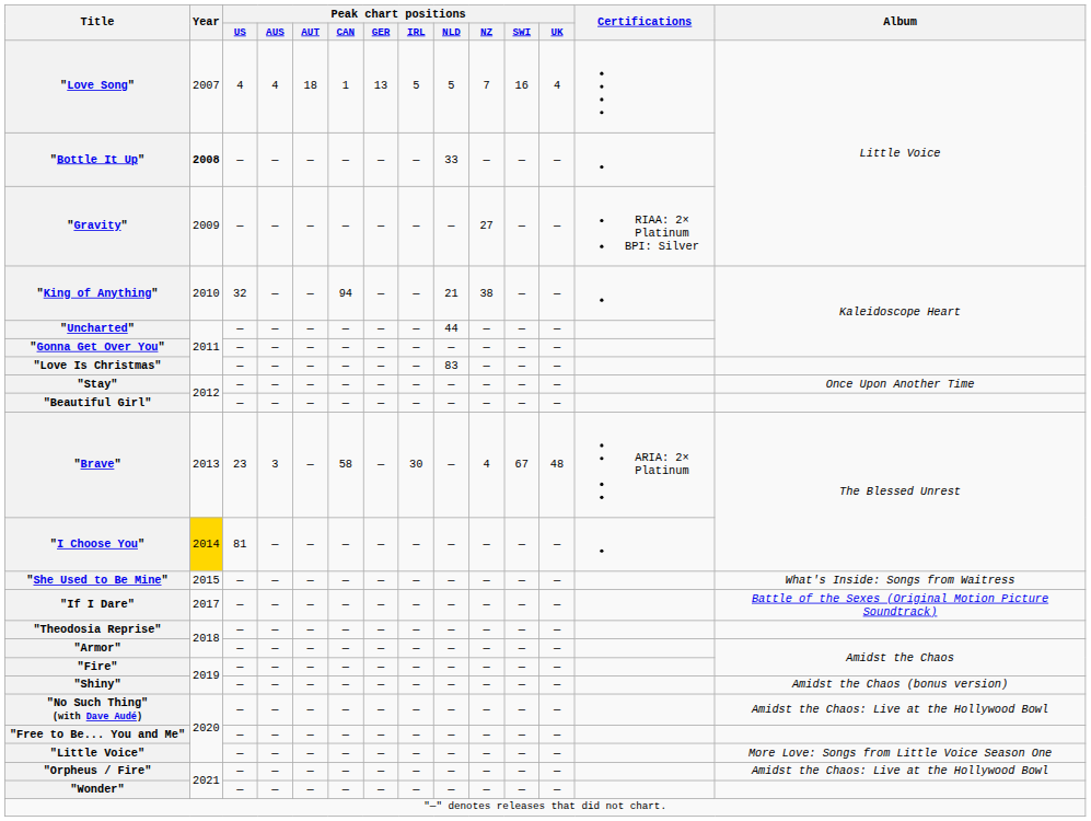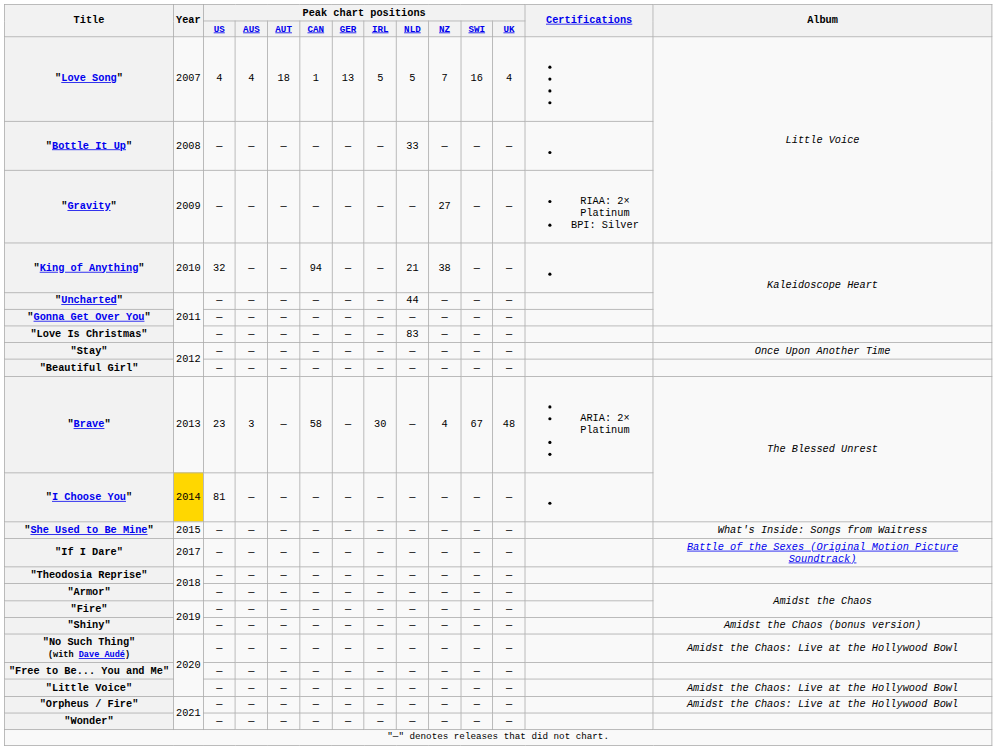"Bottle It Up" | Year: bold -> normal
"Little Voice" | Album: More Love: Songs from Little Voice Season One -> Amidst the Chaos: Live at the Hollywood Bowl
